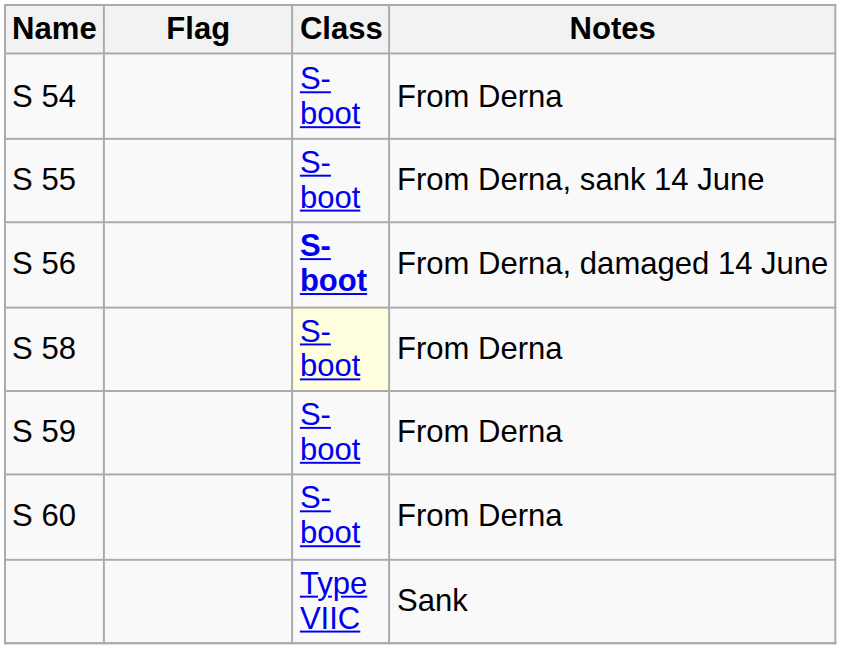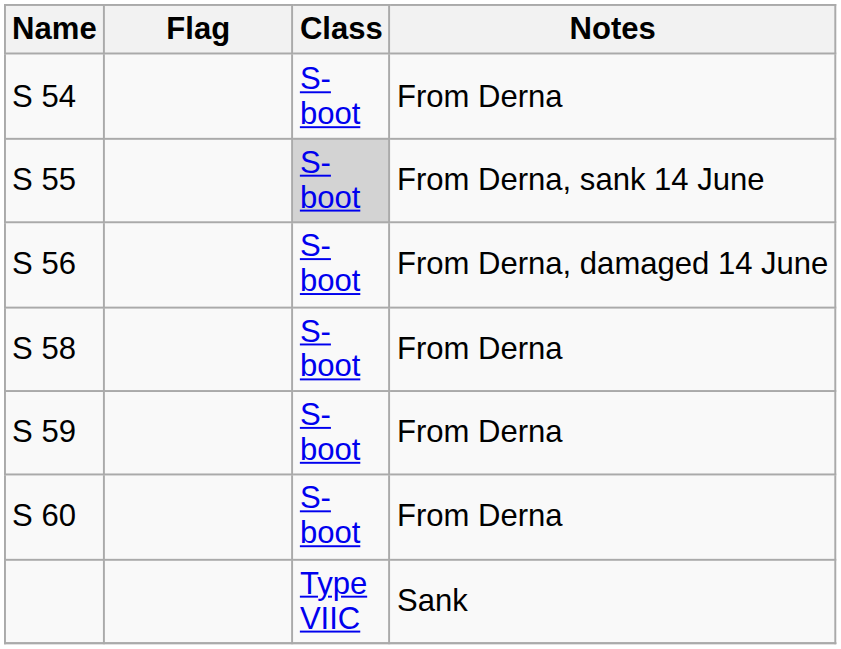S 55 | Class: no background -> lightgrey background
S 56 | Class: bold -> normal
S 58 | Class: lightyellow background -> no background
